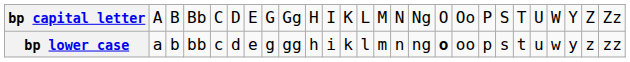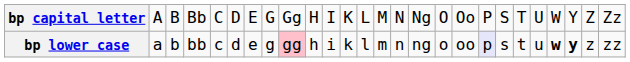bp lower case | column 9: no background -> pink background
bp lower case | column 17: bold -> normal
bp lower case | column 19: no background -> lavender background
bp lower case | column 23: normal -> bold
bp lower case | column 24: normal -> bold
